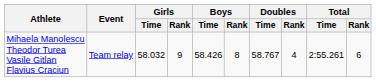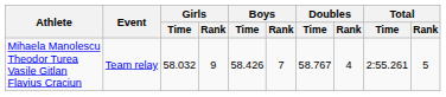row 3 | Boys / Rank: 8 -> 7
row 3 | Total / Rank: 6 -> 5
